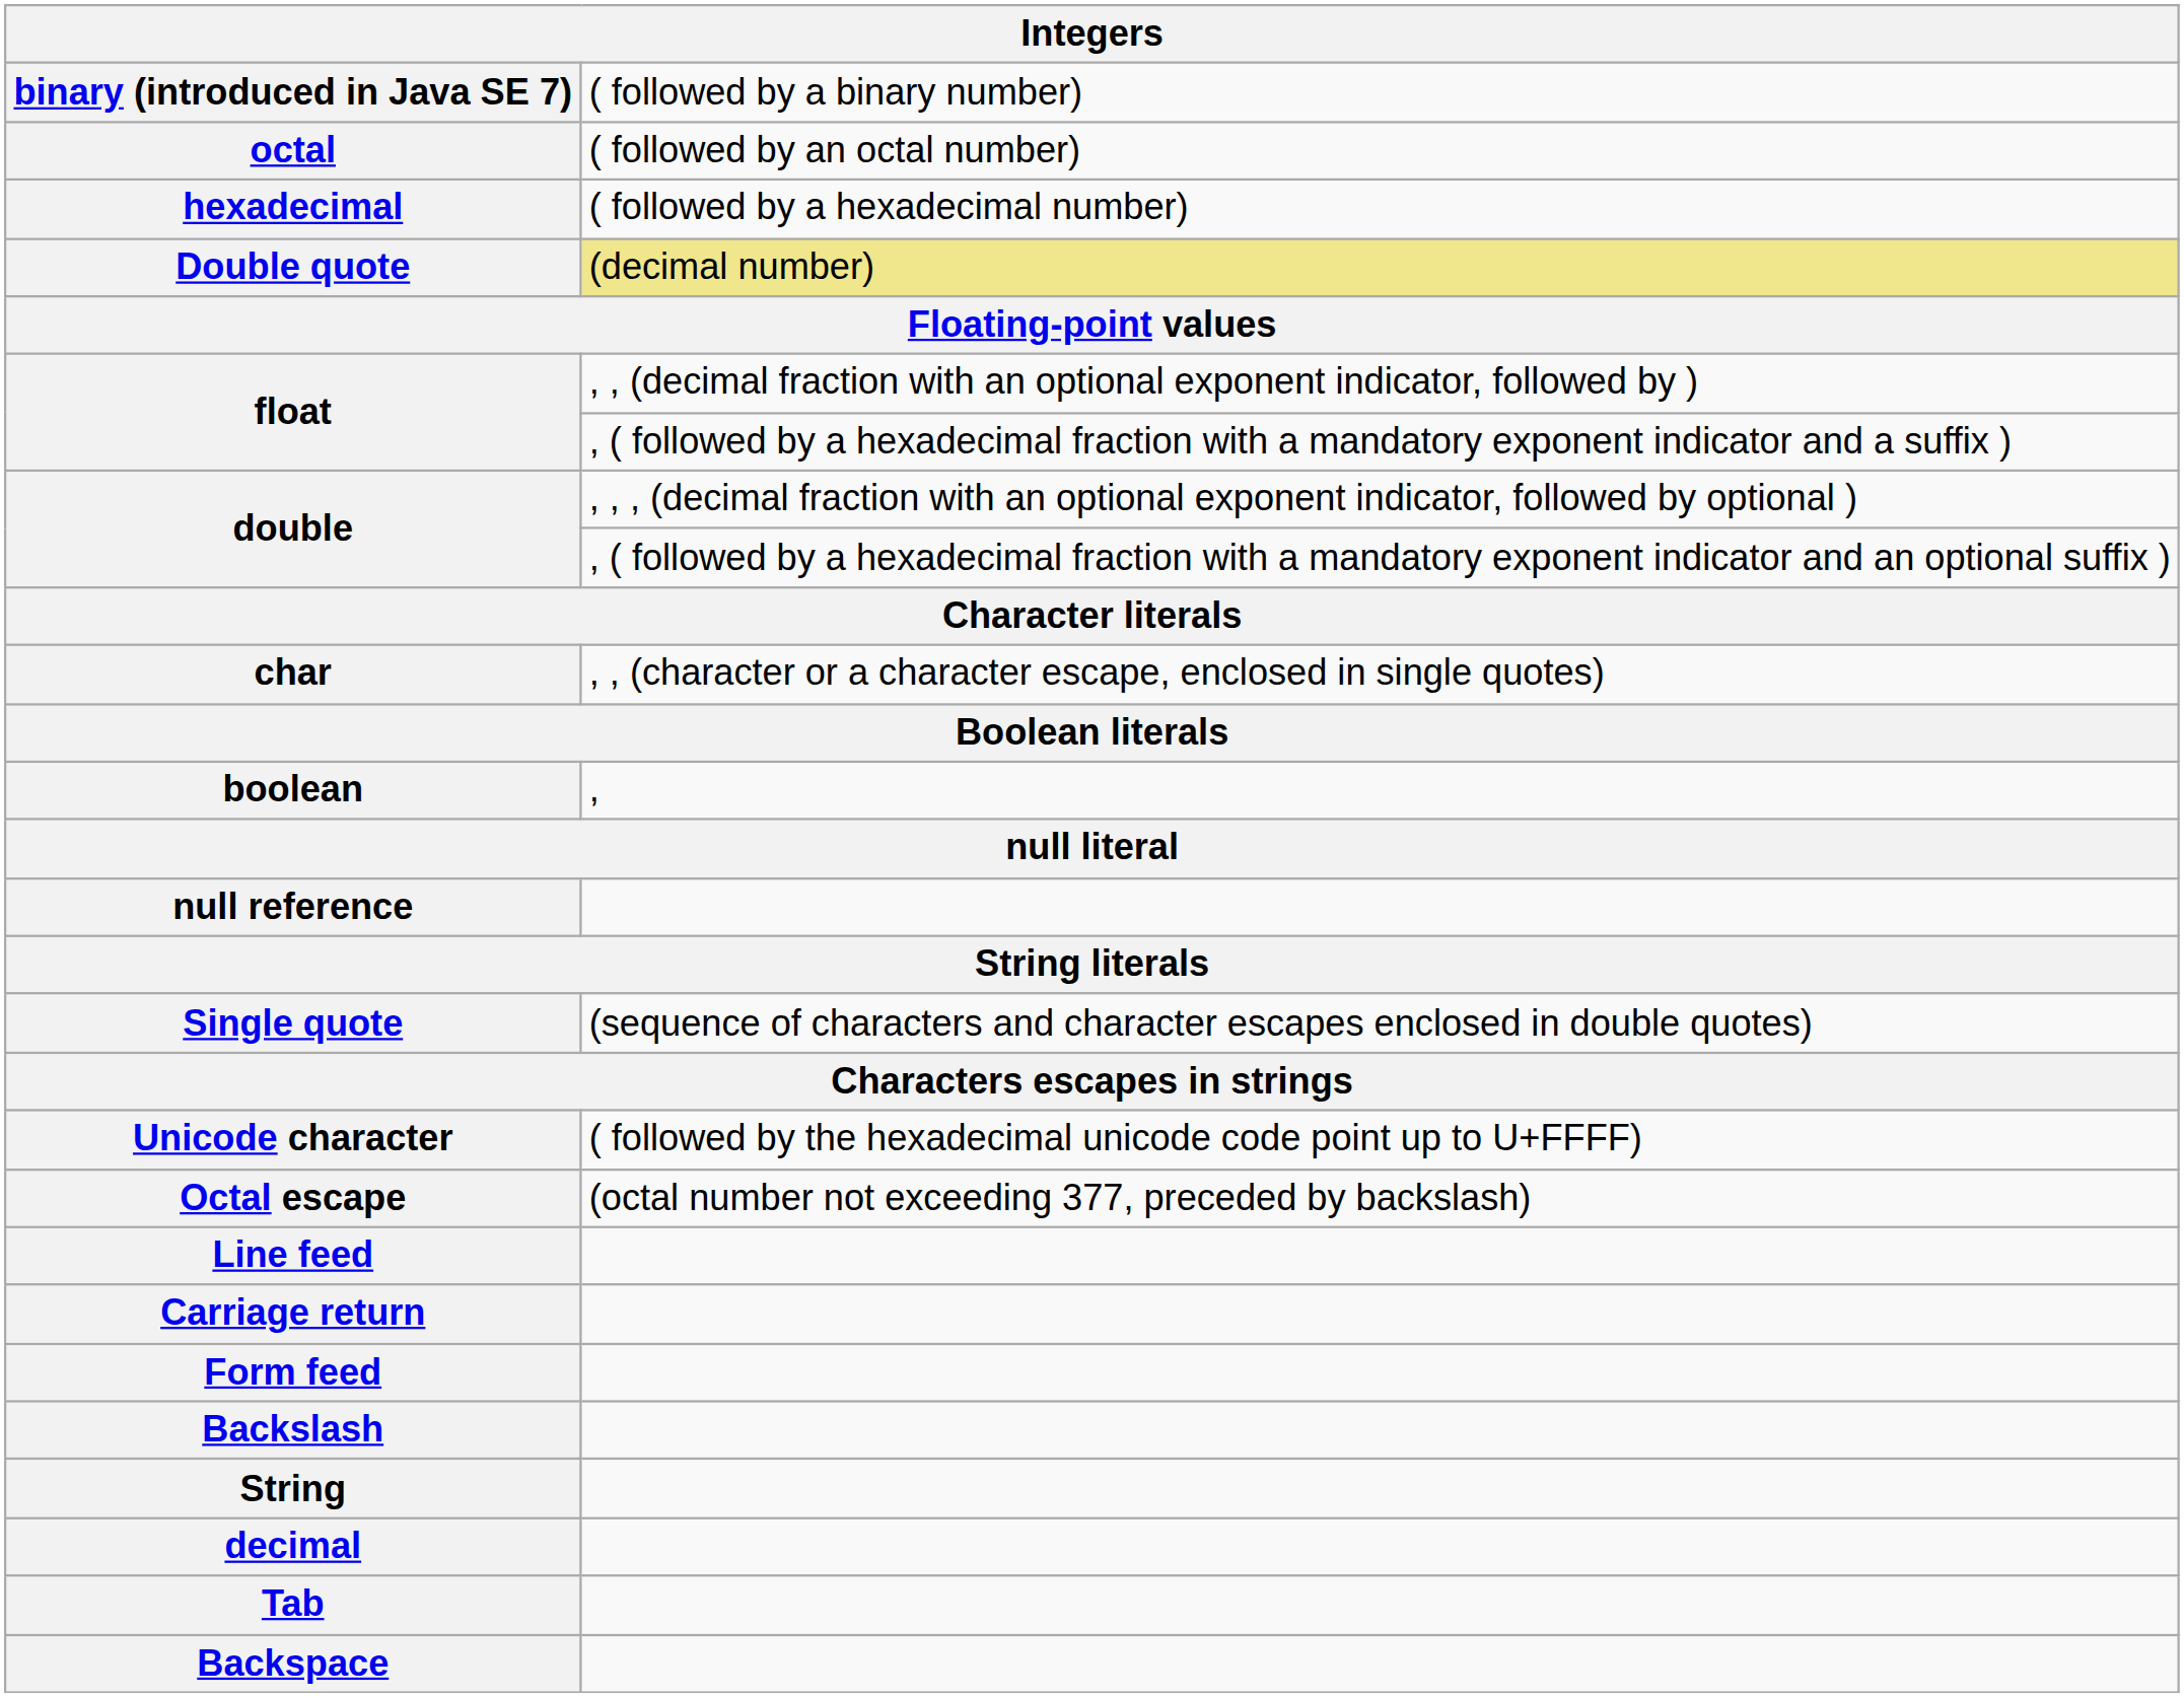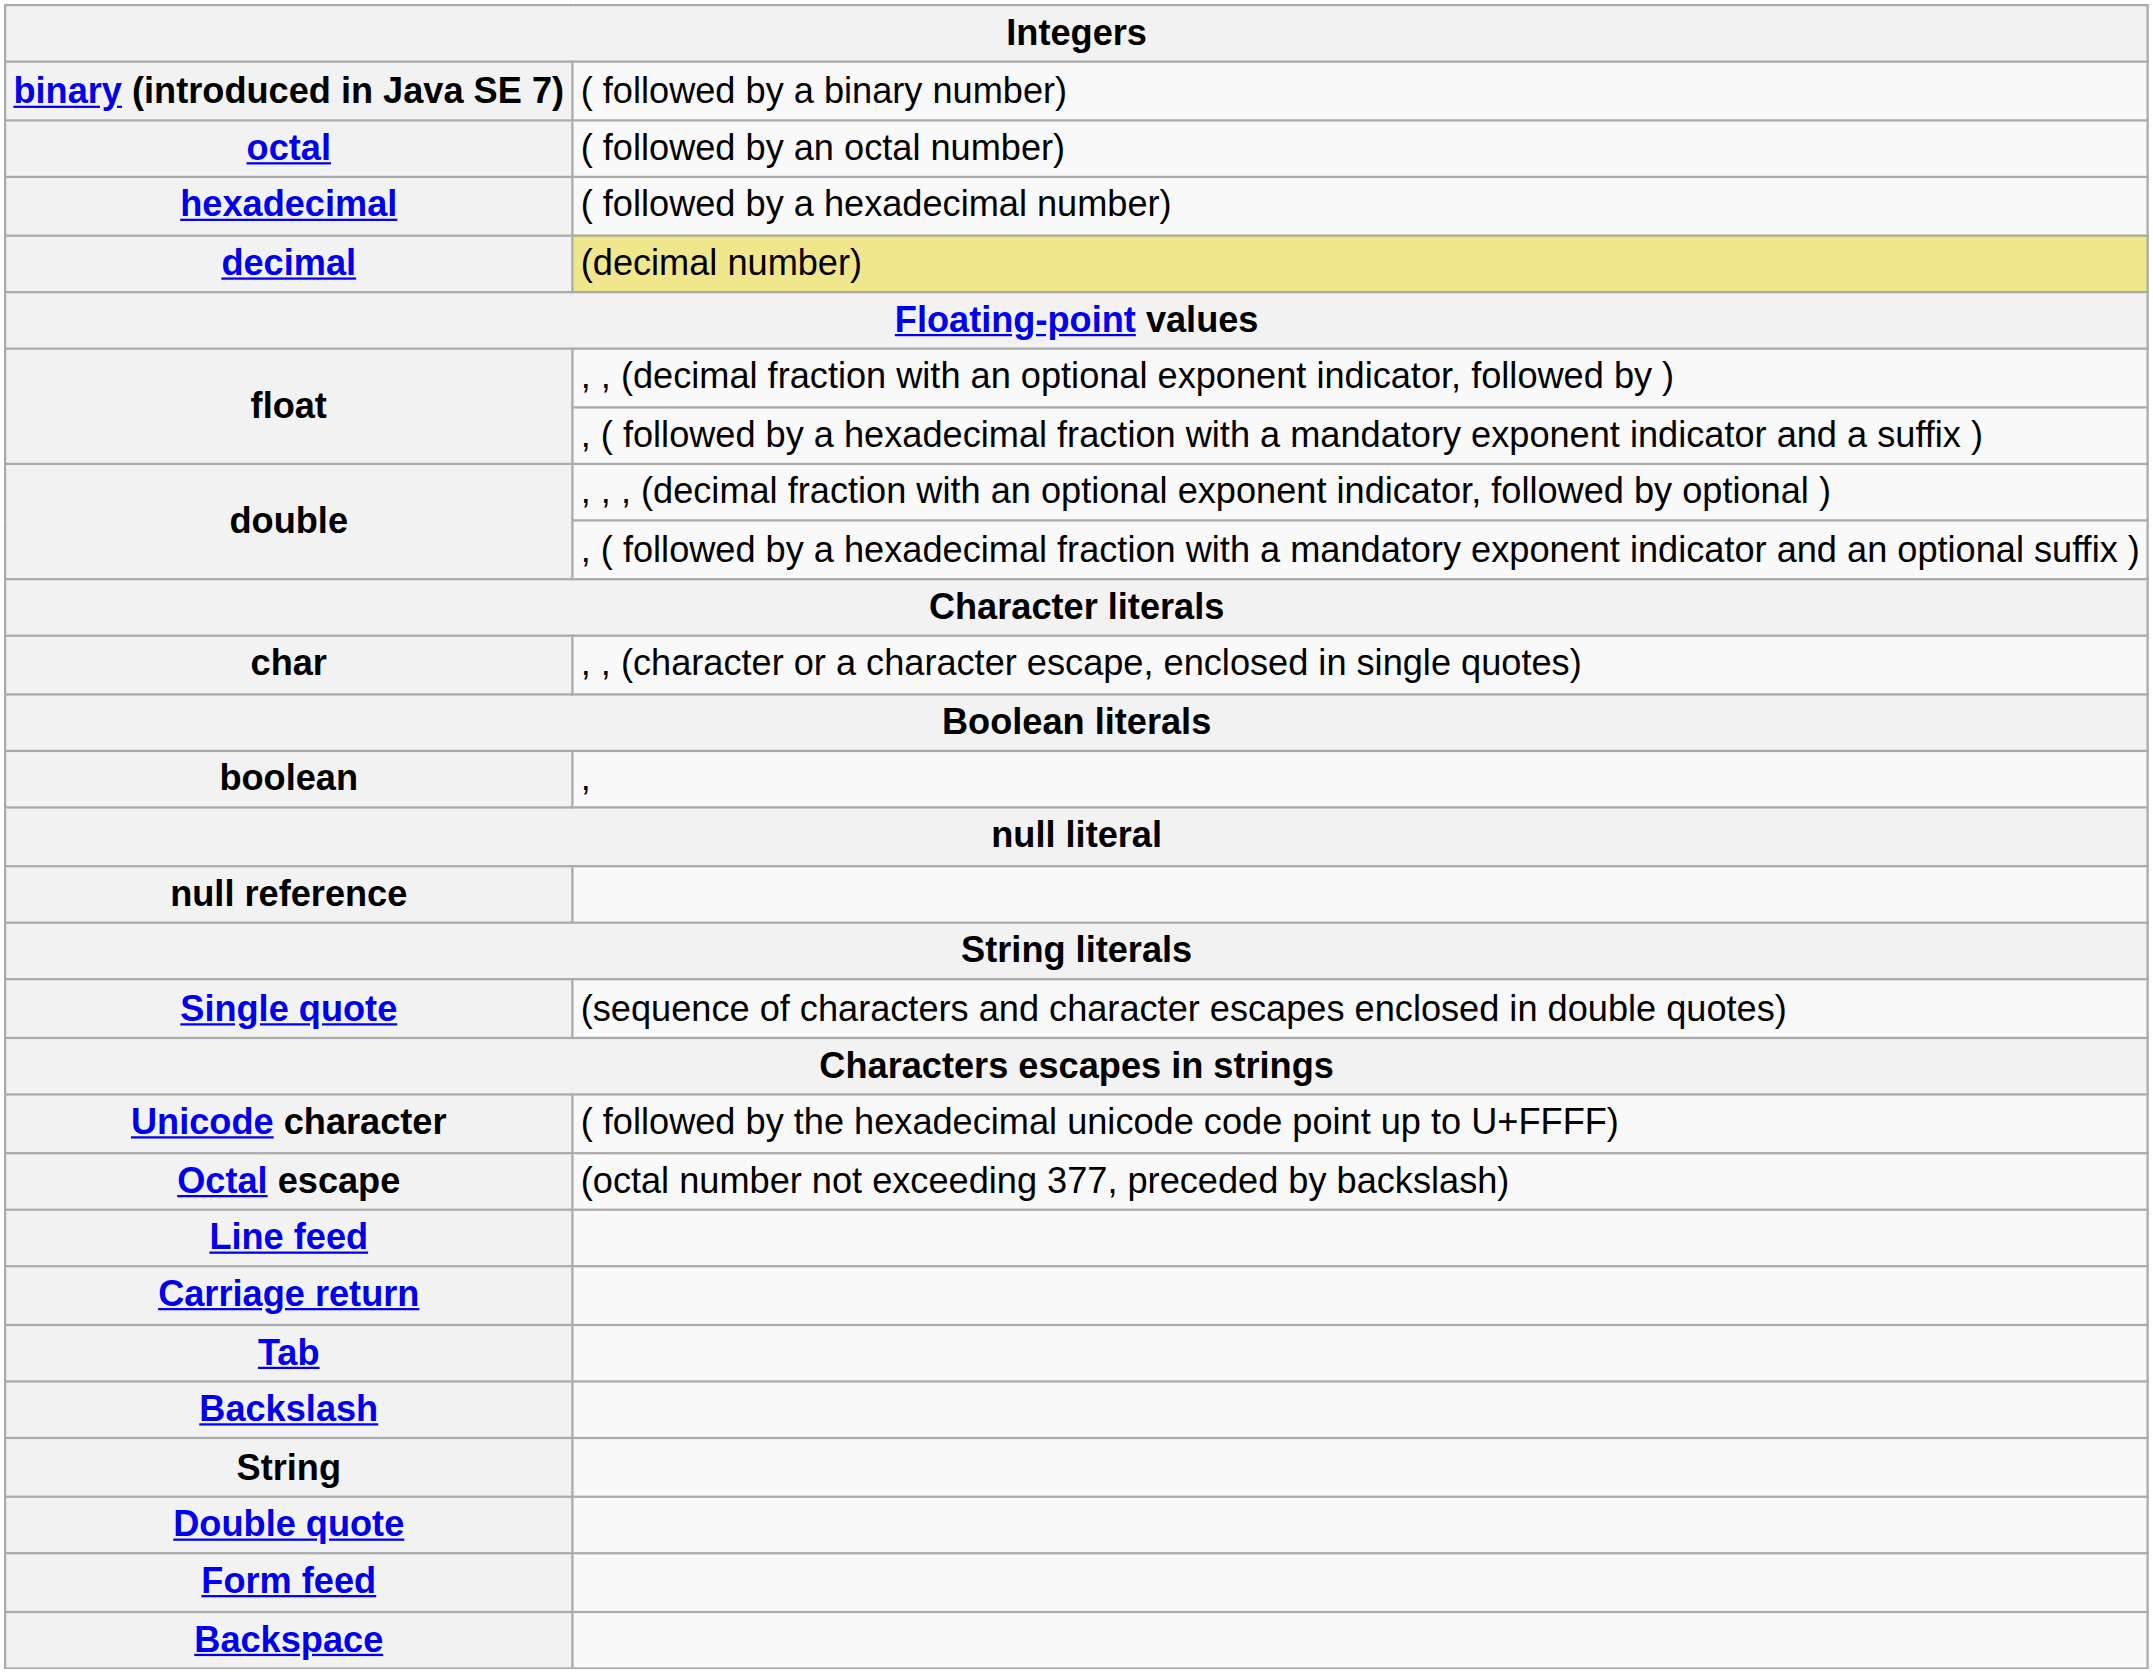row 5 | column 1: Double quote -> decimal
row 24 | column 1: Form feed -> Tab
row 27 | column 1: decimal -> Double quote
row 28 | column 1: Tab -> Form feed
